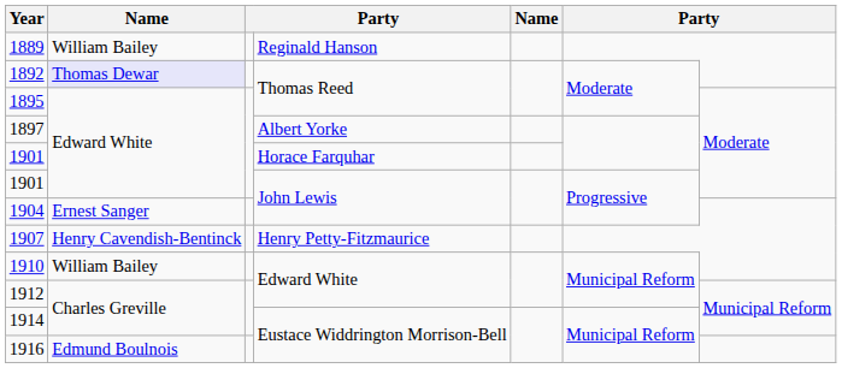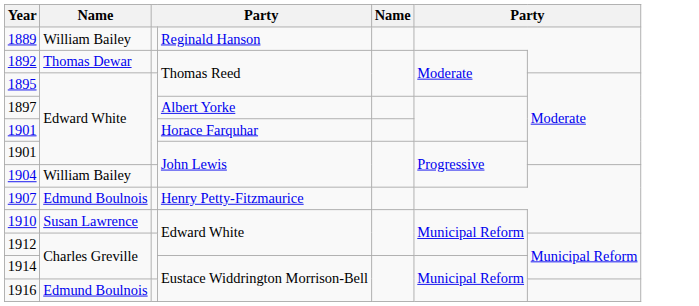1892 | column 2: lavender background -> no background
1904 | column 2: Ernest Sanger -> William Bailey
1907 | column 2: Henry Cavendish-Bentinck -> Edmund Boulnois
1910 | column 2: William Bailey -> Susan Lawrence
